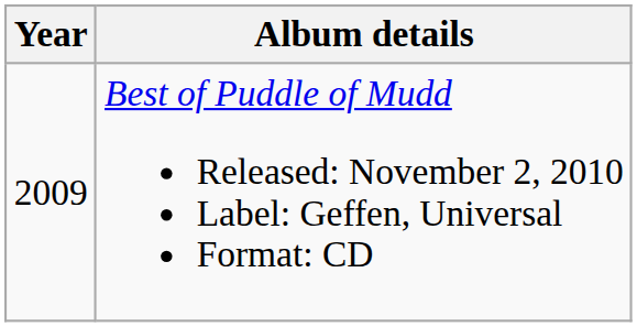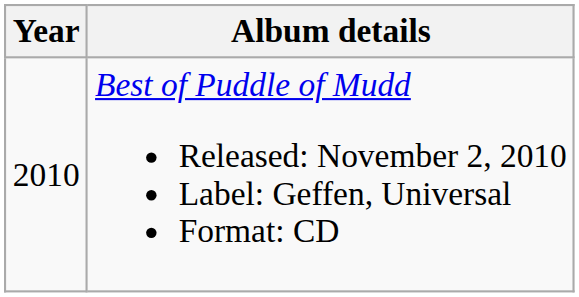row 2 | Year: 2009 -> 2010
